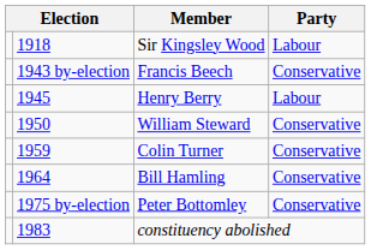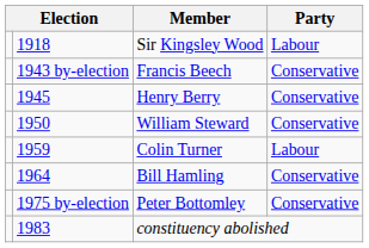Henry Berry | Party: Labour -> Conservative
Colin Turner | Party: Conservative -> Labour
